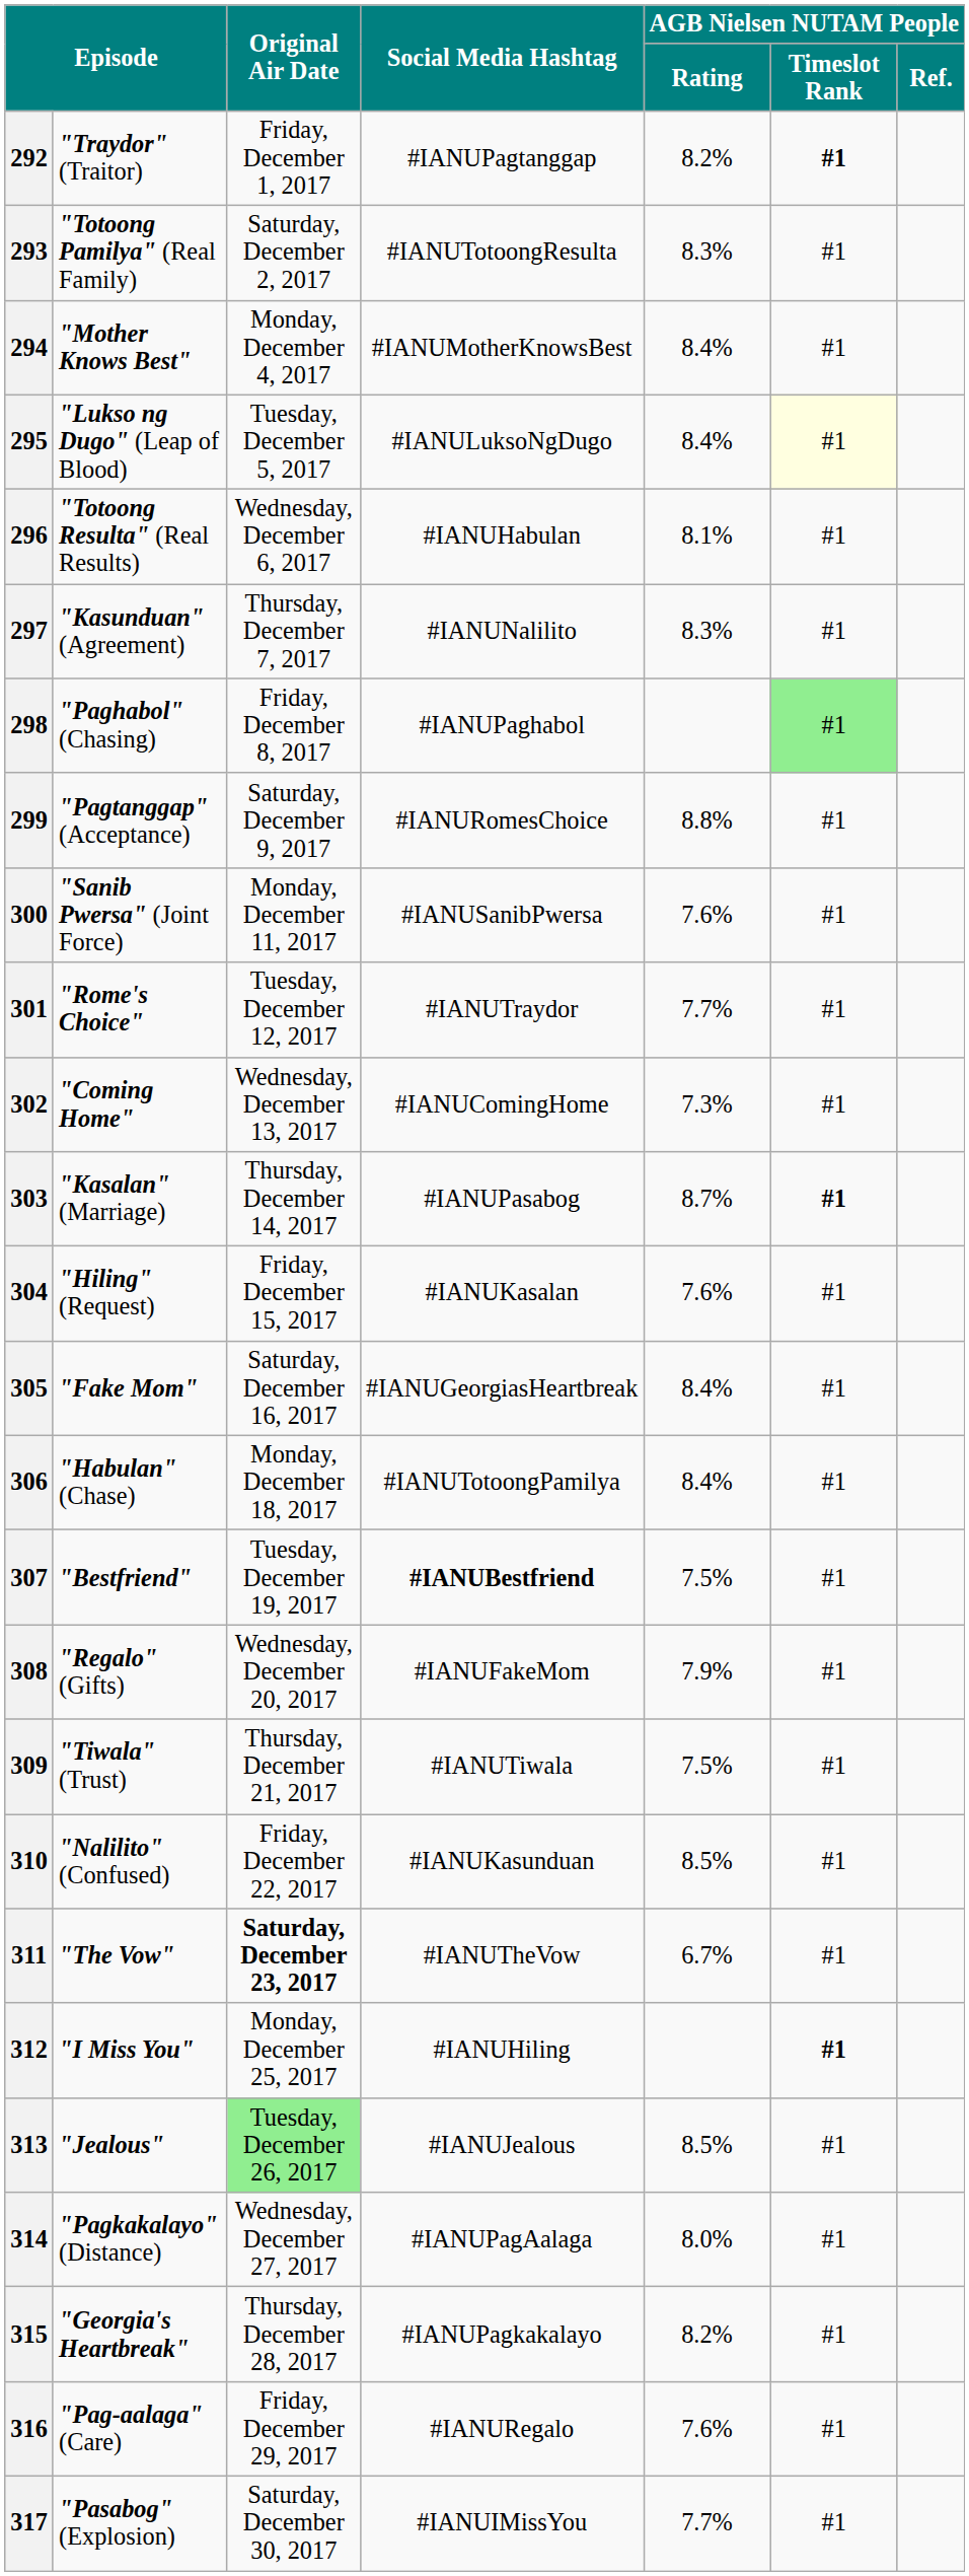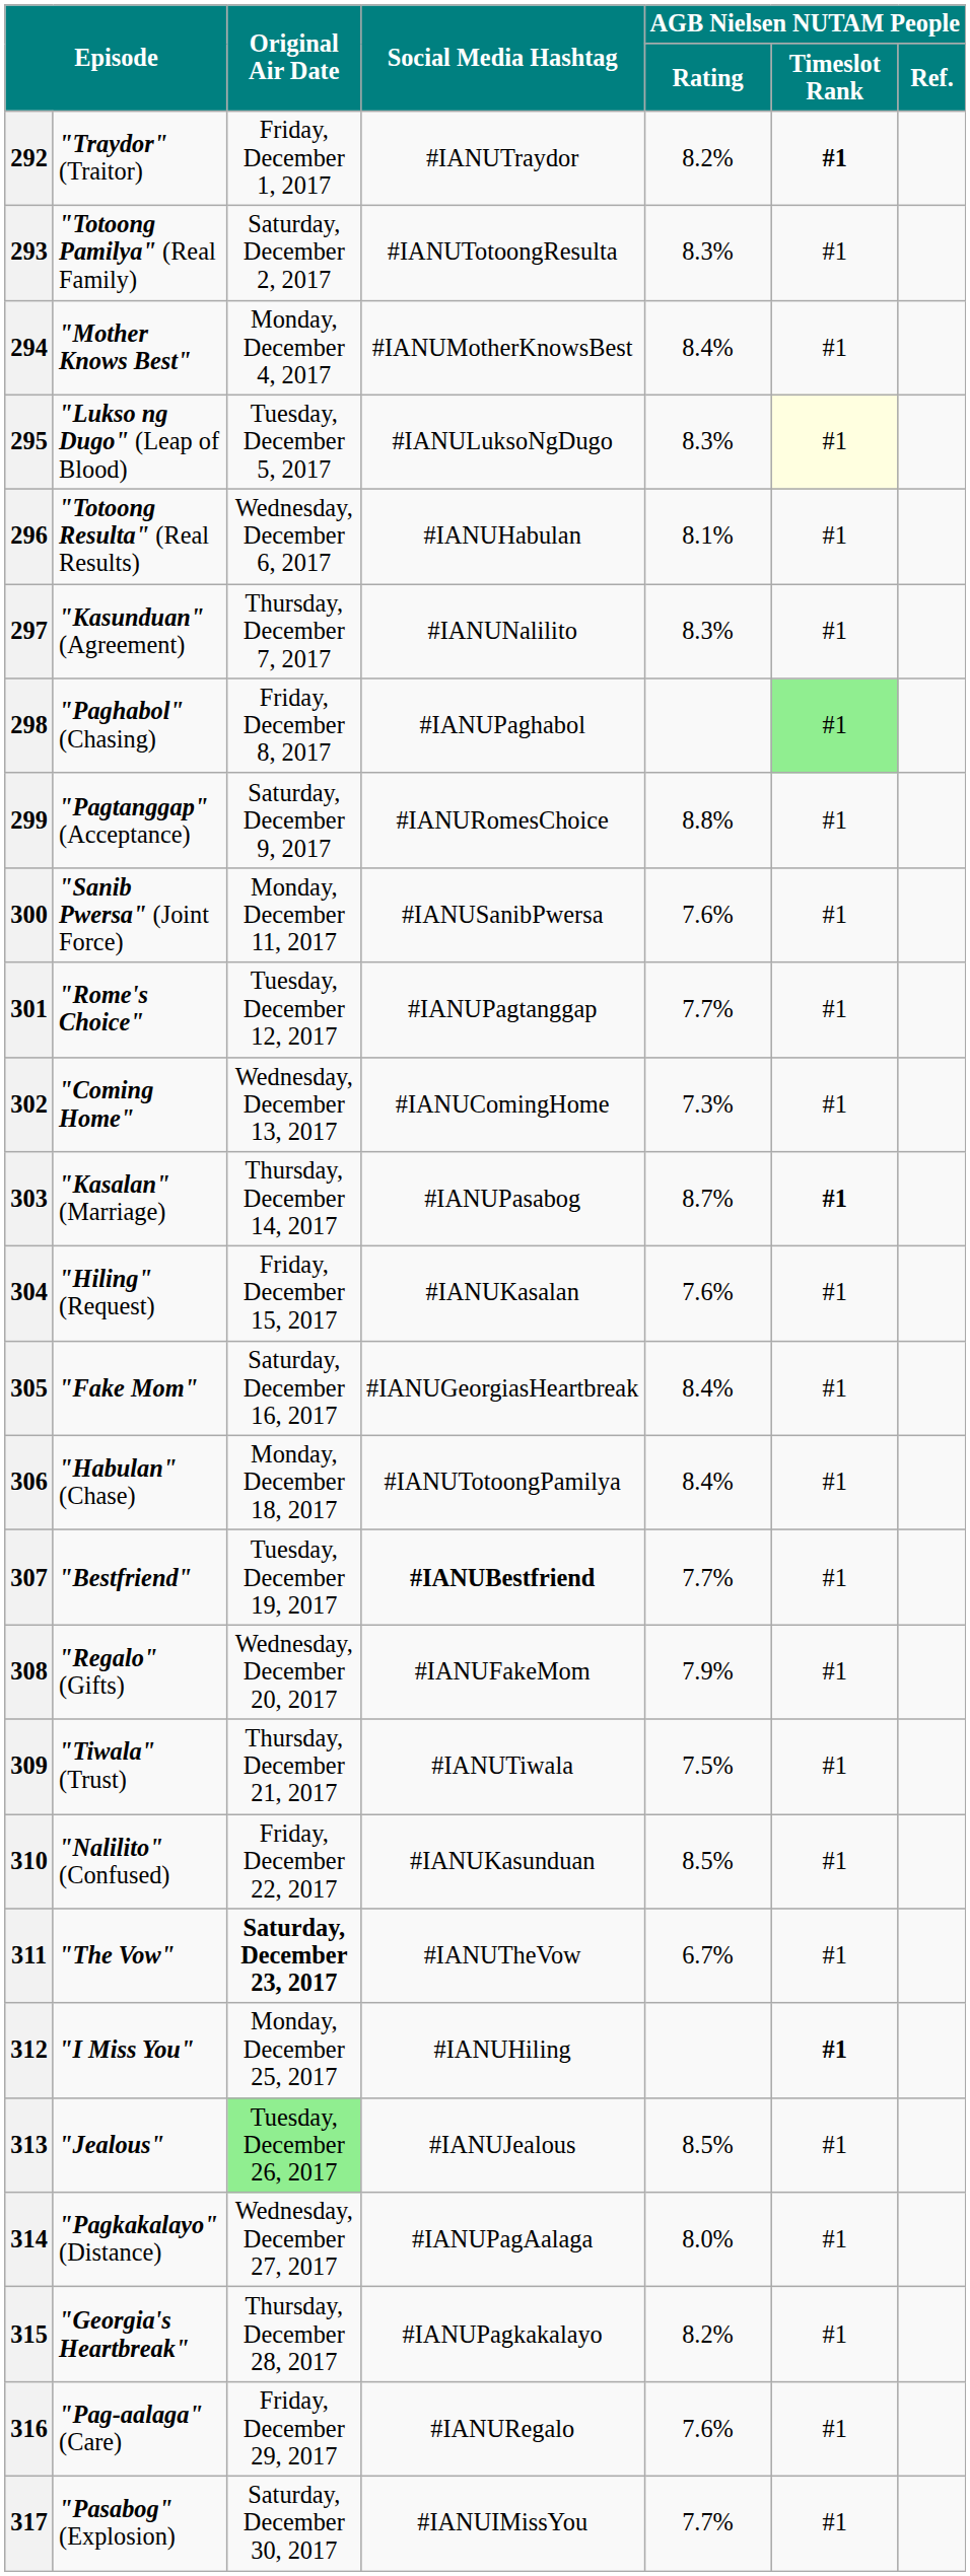292 | Social Media Hashtag: #IANUPagtanggap -> #IANUTraydor
295 | AGB Nielsen NUTAM People / Rating: 8.4% -> 8.3%
301 | Social Media Hashtag: #IANUTraydor -> #IANUPagtanggap
307 | AGB Nielsen NUTAM People / Rating: 7.5% -> 7.7%
